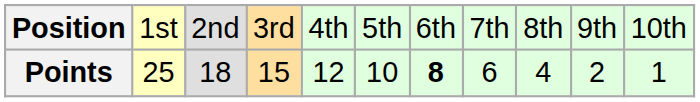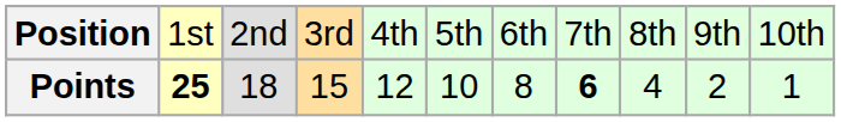Points | column 2: normal -> bold
Points | column 7: bold -> normal
Points | column 8: normal -> bold
